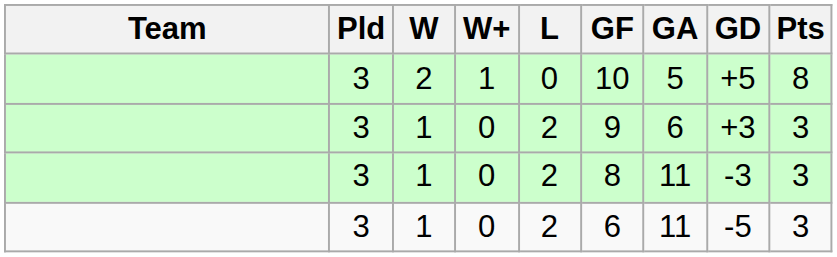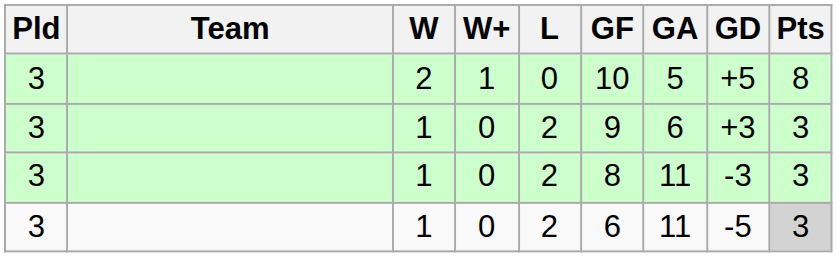columns swapped: Team <-> Pld
row 5 | Pts: no background -> lightgrey background
